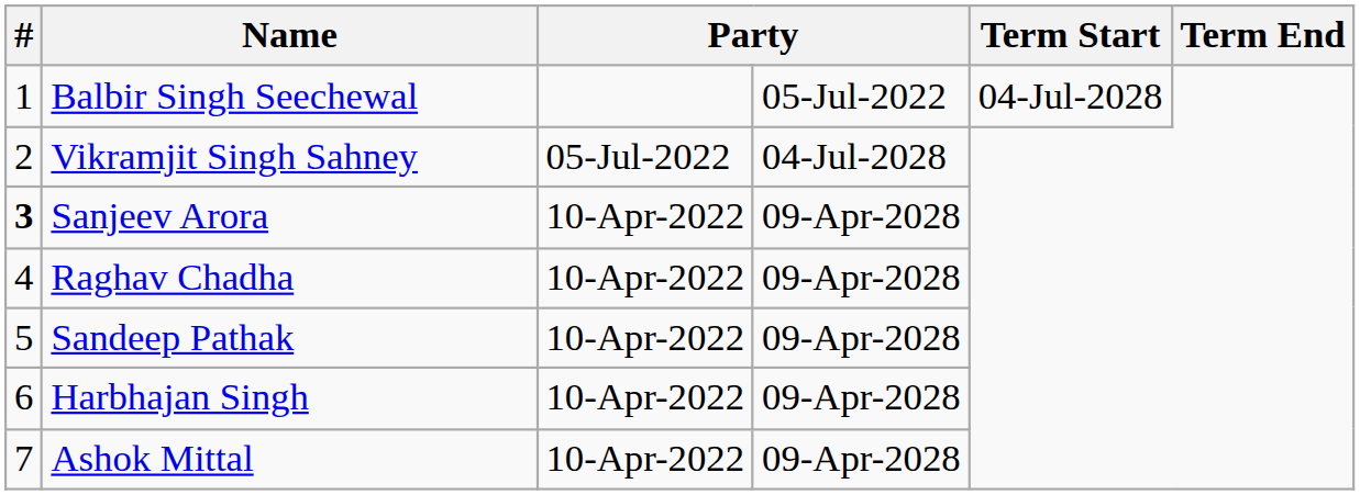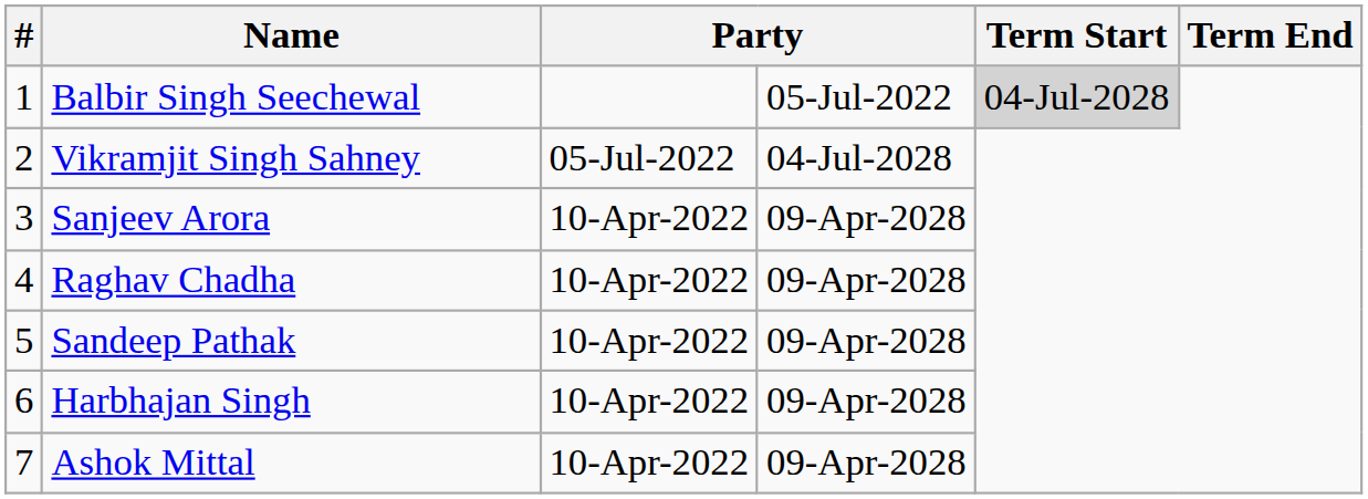Balbir Singh Seechewal | Term Start: no background -> lightgrey background
Sanjeev Arora | #: bold -> normal
